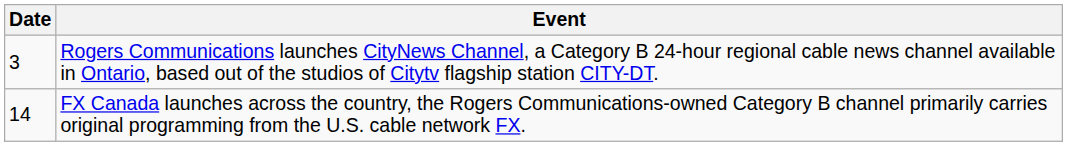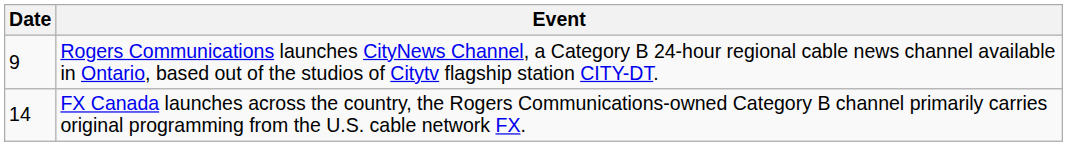row 2 | Date: 3 -> 9
